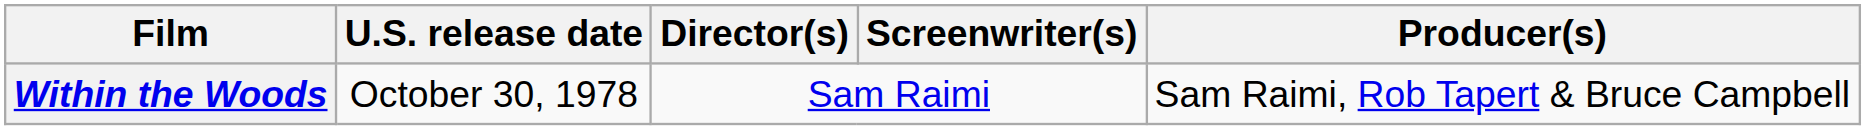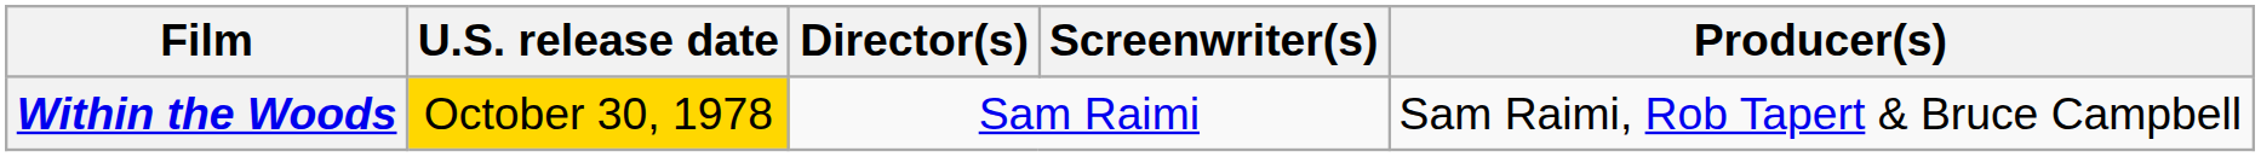Within the Woods | U.S. release date: no background -> gold background
